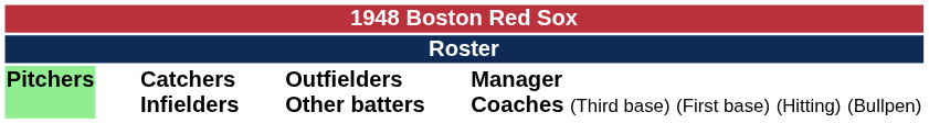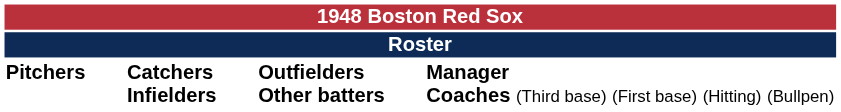Pitchers | column 1: lightgreen background -> no background
